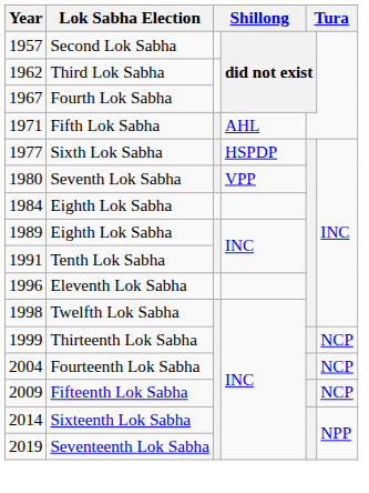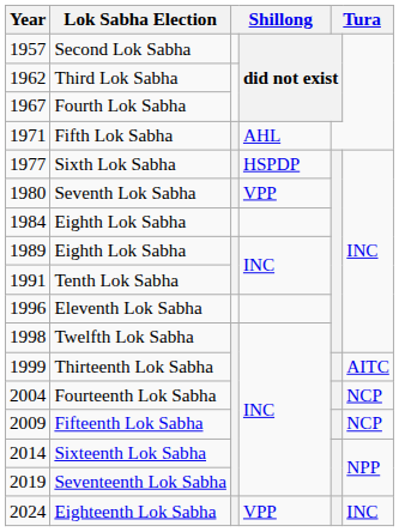Thirteenth Lok Sabha | column 6: NCP -> AITC
+ row: 2024 | Eighteenth Lok Sabha | VPP | INC
